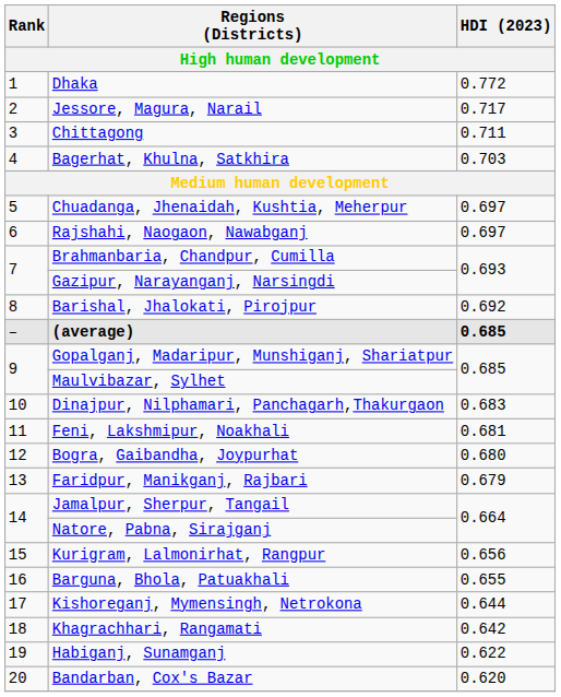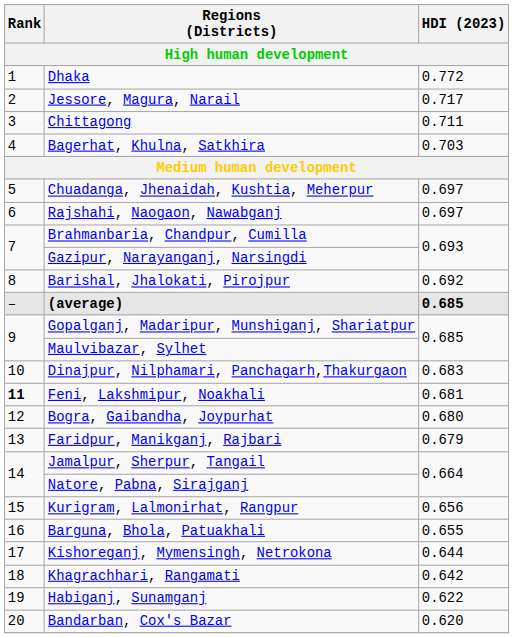Feni, Lakshmipur, Noakhali | Rank: normal -> bold
